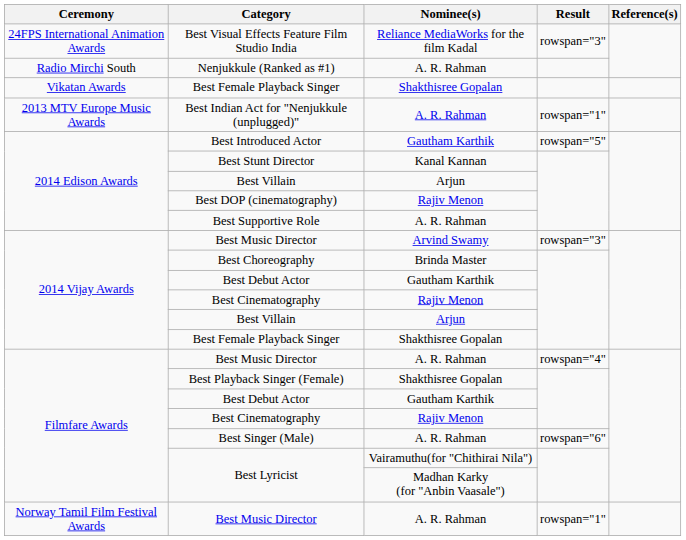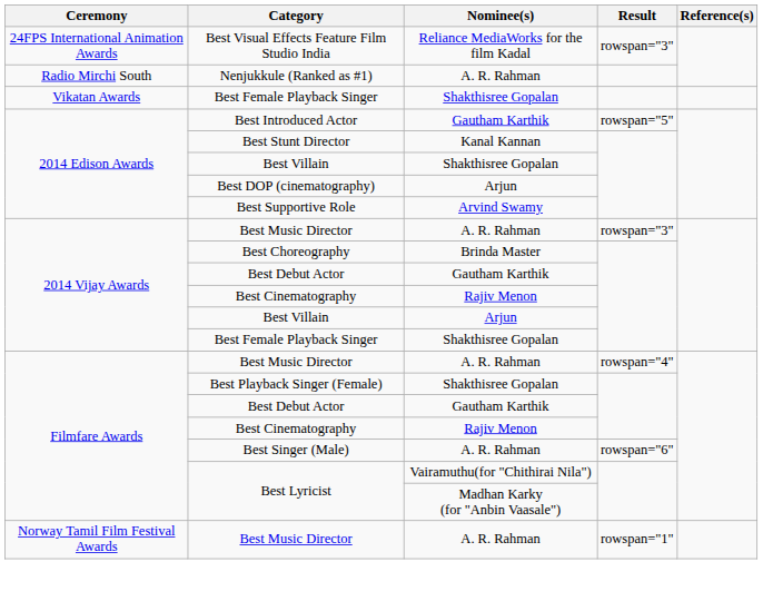- row: 2013 MTV Europe Music Awards | Best Indian Act for "Nenjukkule (unplugged)" | A. R. Rahman | rowspan="1"
2014 Edison Awards / Best Villain | Nominee(s): Arjun -> Shakthisree Gopalan
Best DOP (cinematography) | Nominee(s): Rajiv Menon -> Arjun
Best Supportive Role | Nominee(s): A. R. Rahman -> Arvind Swamy
2014 Vijay Awards / Best Music Director | Nominee(s): Arvind Swamy -> A. R. Rahman
